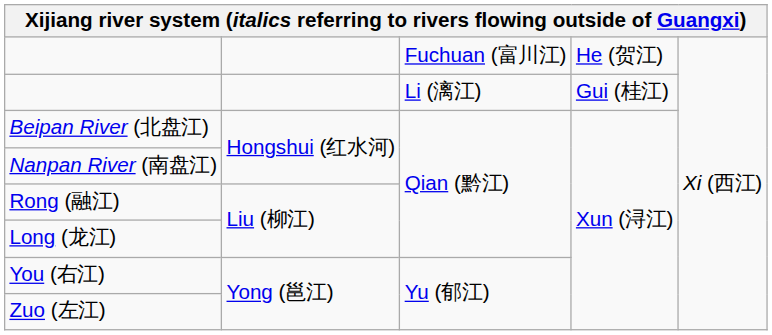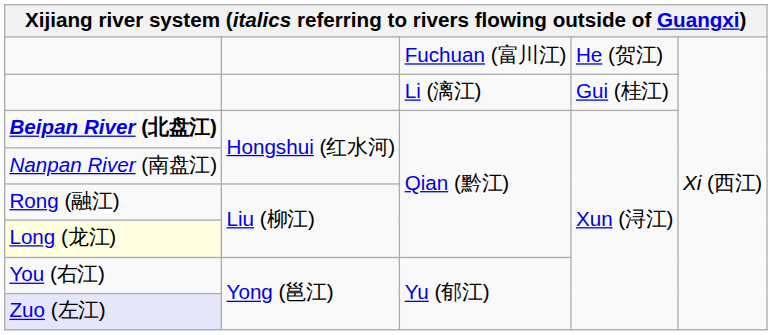Beipan River (北盘江) | column 1: normal -> bold
Long (龙江) | column 1: no background -> lightyellow background
Zuo (左江) | column 1: no background -> lavender background
